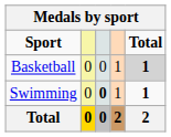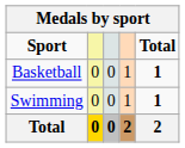Basketball | Total: lightgrey background -> no background
Swimming | column 3: bold -> normal
